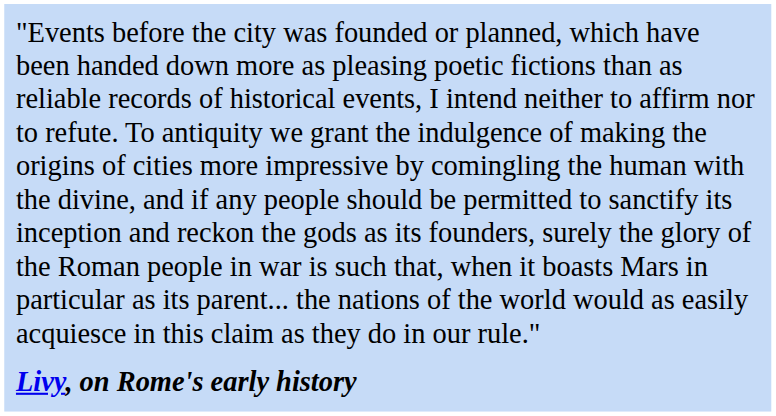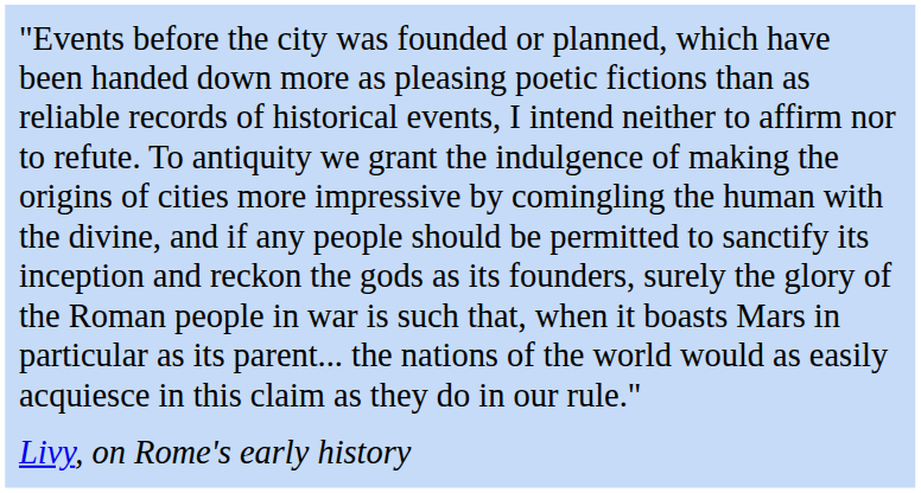row 2 | column 1: bold -> normal
